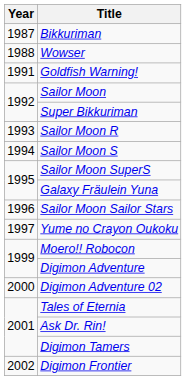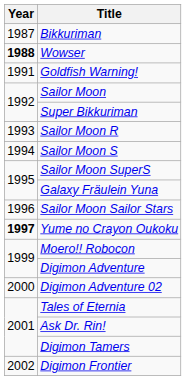Wowser | Year: normal -> bold
Yume no Crayon Oukoku | Year: normal -> bold
